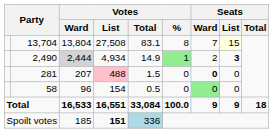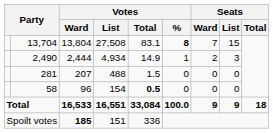13,704 | Votes / %: normal -> bold
13,704 | Seats / List: lightyellow background -> no background
2,490 | Votes / Ward: lightgrey background -> no background
2,490 | Votes / %: lightgreen background -> no background
2,490 | Seats / List: bold -> normal
281 | Votes / List: pink background -> no background
281 | Seats / Ward: bold -> normal
58 | Votes / Total: normal -> bold
58 | Seats / Ward: lightgreen background -> no background
Spoilt votes | Votes / Ward: normal -> bold
Spoilt votes | Votes / List: bold -> normal
Spoilt votes | Votes / Total: lightblue background -> no background
